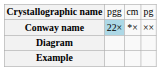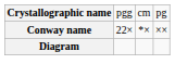Conway name | column 2: lightblue background -> no background
- row: Example
